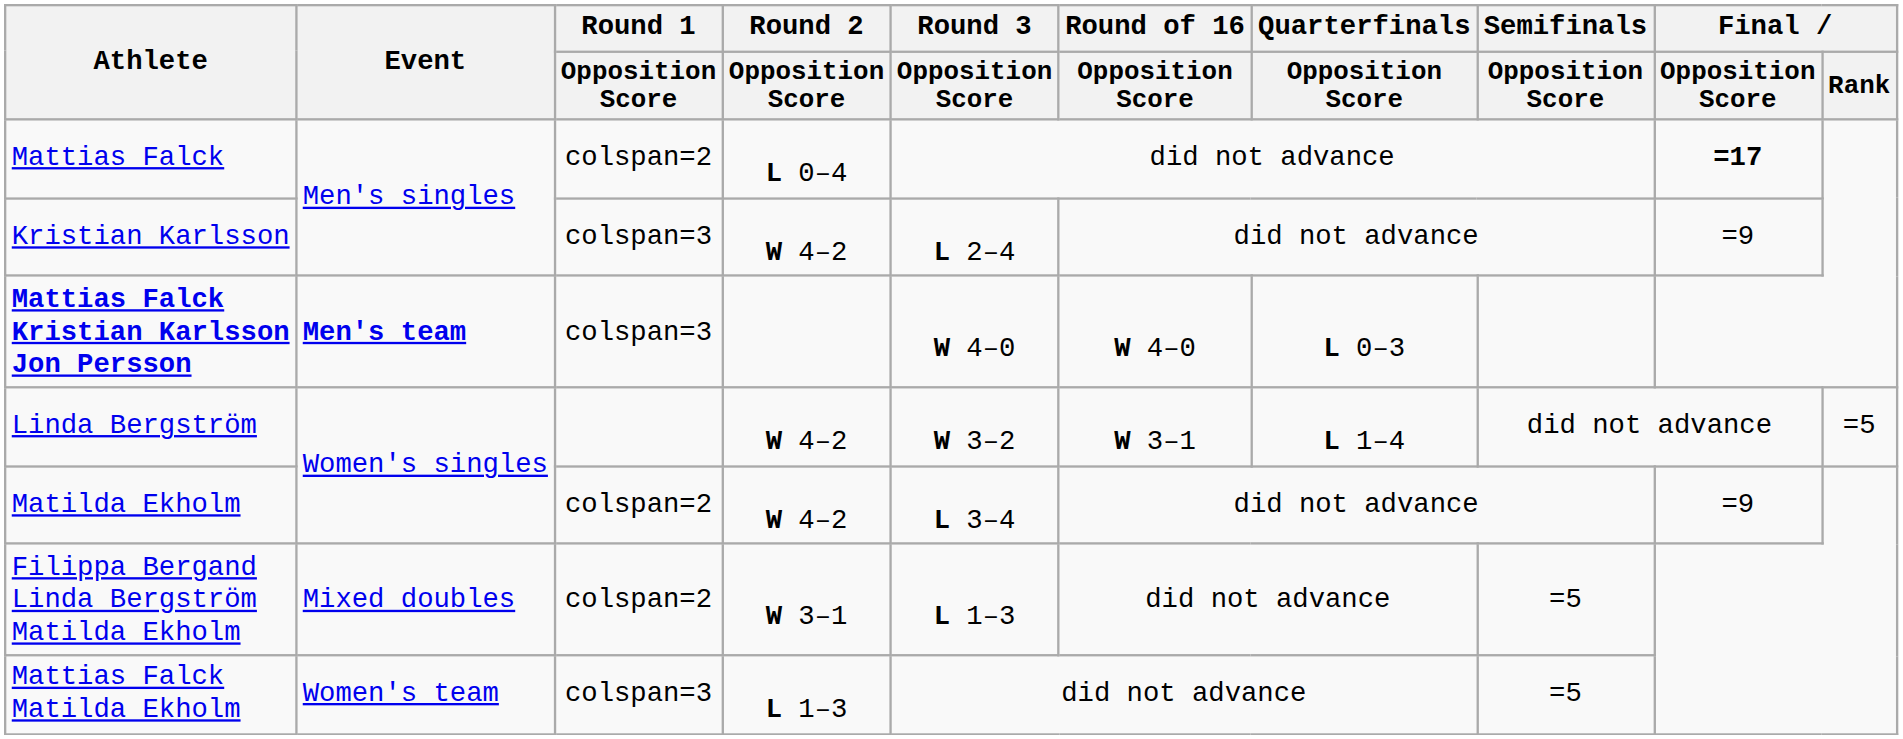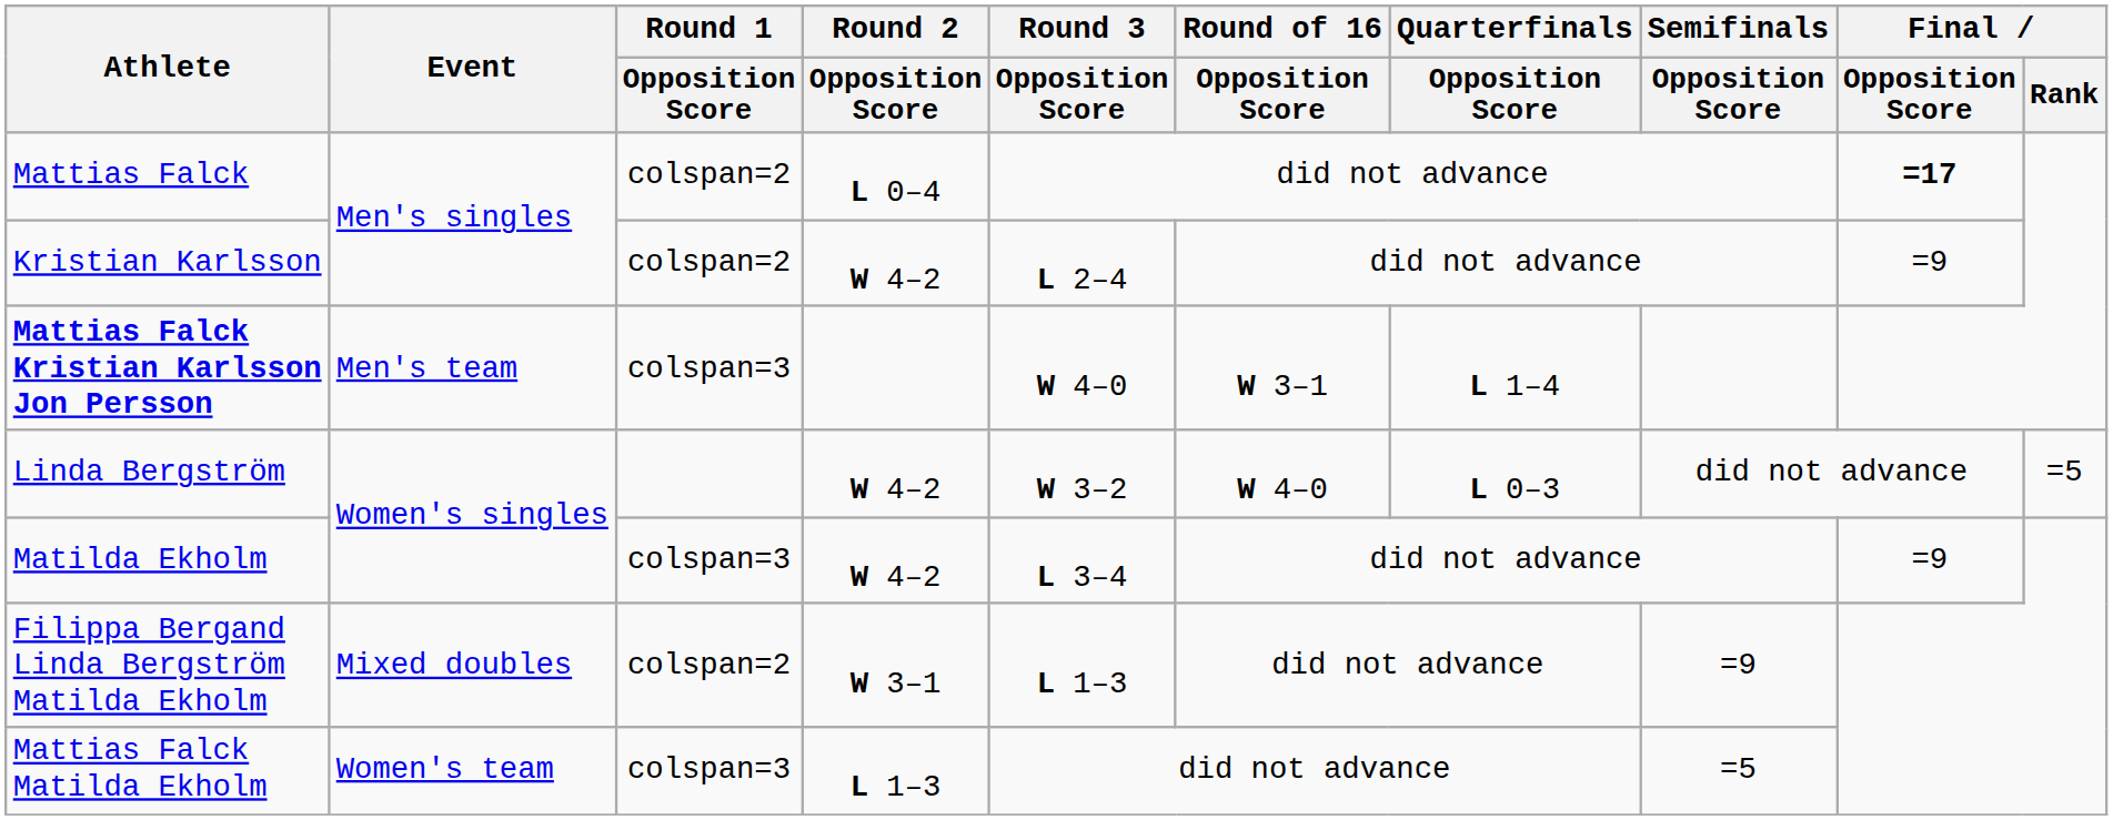Kristian Karlsson | Round 1 / Opposition Score: colspan=3 -> colspan=2
Mattias Falck Kristian Karlsson Jon Persson | Event: bold -> normal
Mattias Falck Kristian Karlsson Jon Persson | Round of 16 / Opposition Score: W 4–0 -> W 3–1
Mattias Falck Kristian Karlsson Jon Persson | Quarterfinals / Opposition Score: L 0–3 -> L 1–4
Linda Bergström | Round of 16 / Opposition Score: W 3–1 -> W 4–0
Linda Bergström | Quarterfinals / Opposition Score: L 1–4 -> L 0–3
Matilda Ekholm | Round 1 / Opposition Score: colspan=2 -> colspan=3
Filippa Bergand Linda Bergström Matilda Ekholm | Semifinals / Opposition Score: =5 -> =9
